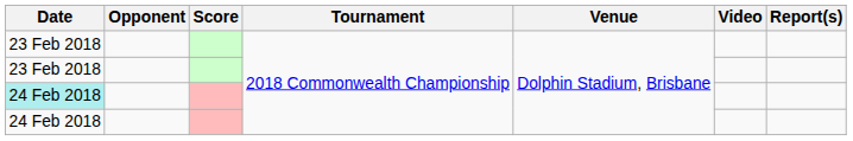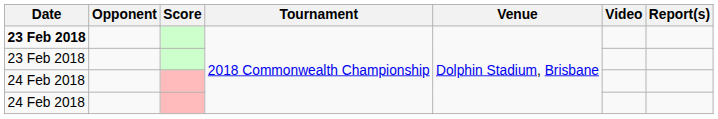row 2 | Date: normal -> bold
row 4 | Date: paleturquoise background -> no background
